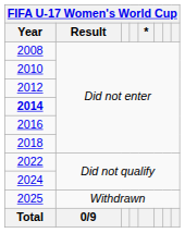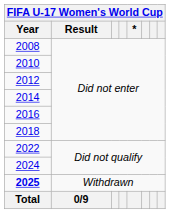2014 | Year: bold -> normal
2025 | Year: normal -> bold
